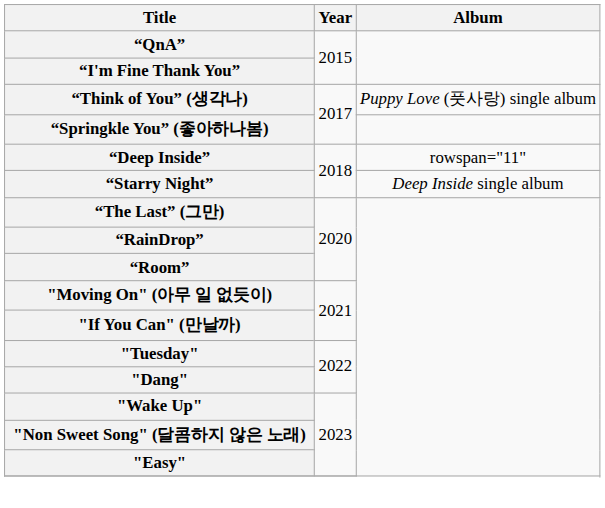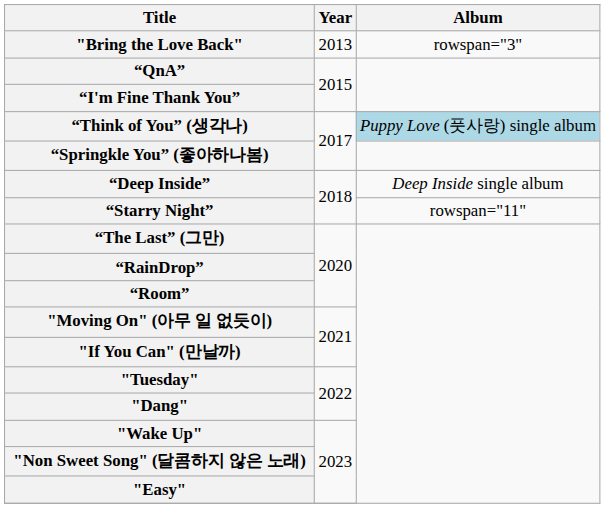+ row: "Bring the Love Back" | 2013 | rowspan="3"
“Think of You” (생각나) | Album: no background -> lightblue background
“Deep Inside” | Album: rowspan="11" -> Deep Inside single album
“Starry Night” | Album: Deep Inside single album -> rowspan="11"
